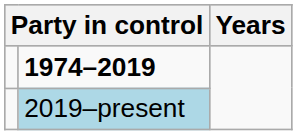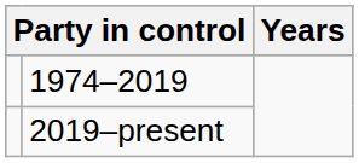1974–2019 | column 2: bold -> normal
2019–present | column 2: lightblue background -> no background
